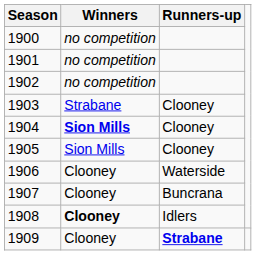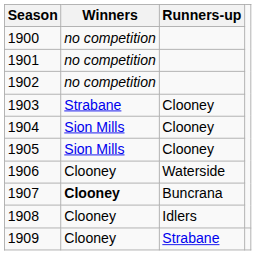1904 | Winners: bold -> normal
1907 | Winners: normal -> bold
1908 | Winners: bold -> normal
1909 | Runners-up: bold -> normal
